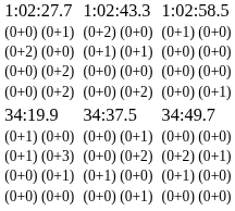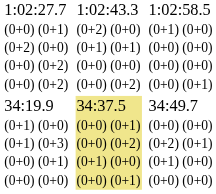row 2 | column 2: no background -> khaki background
